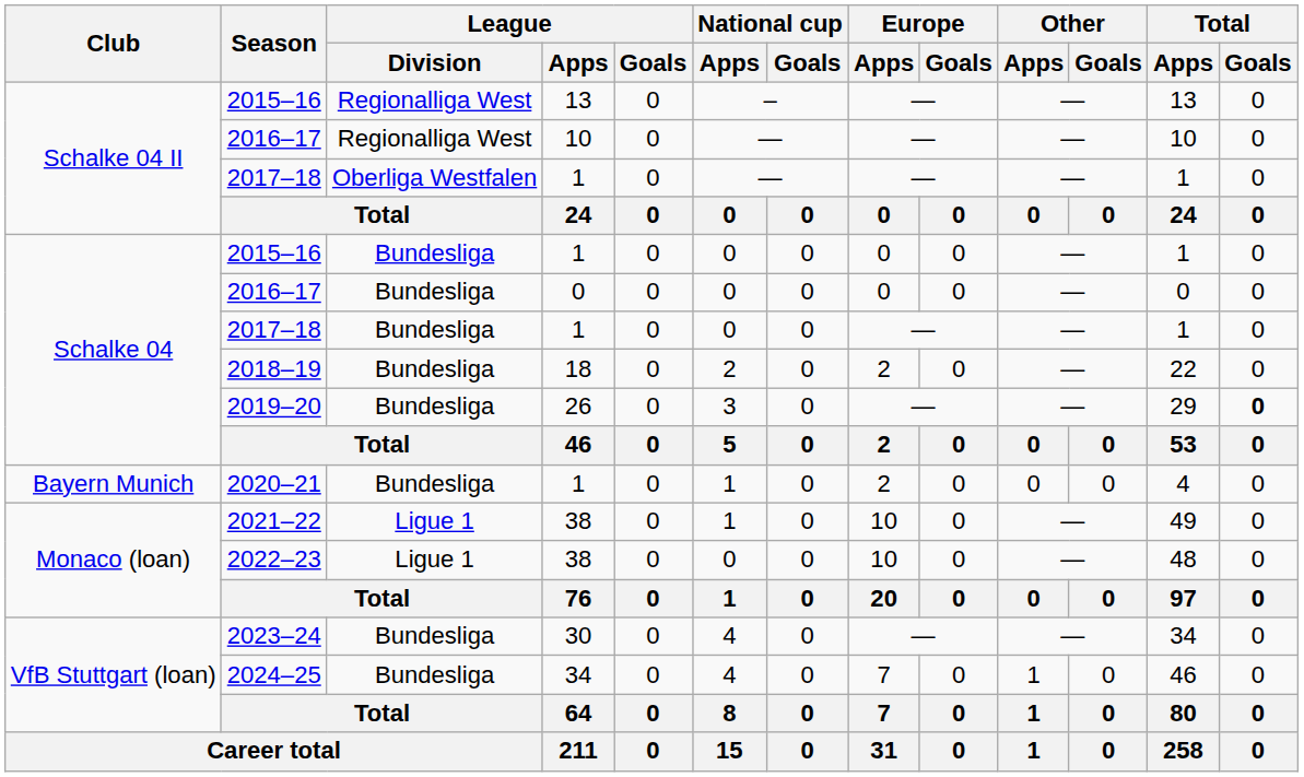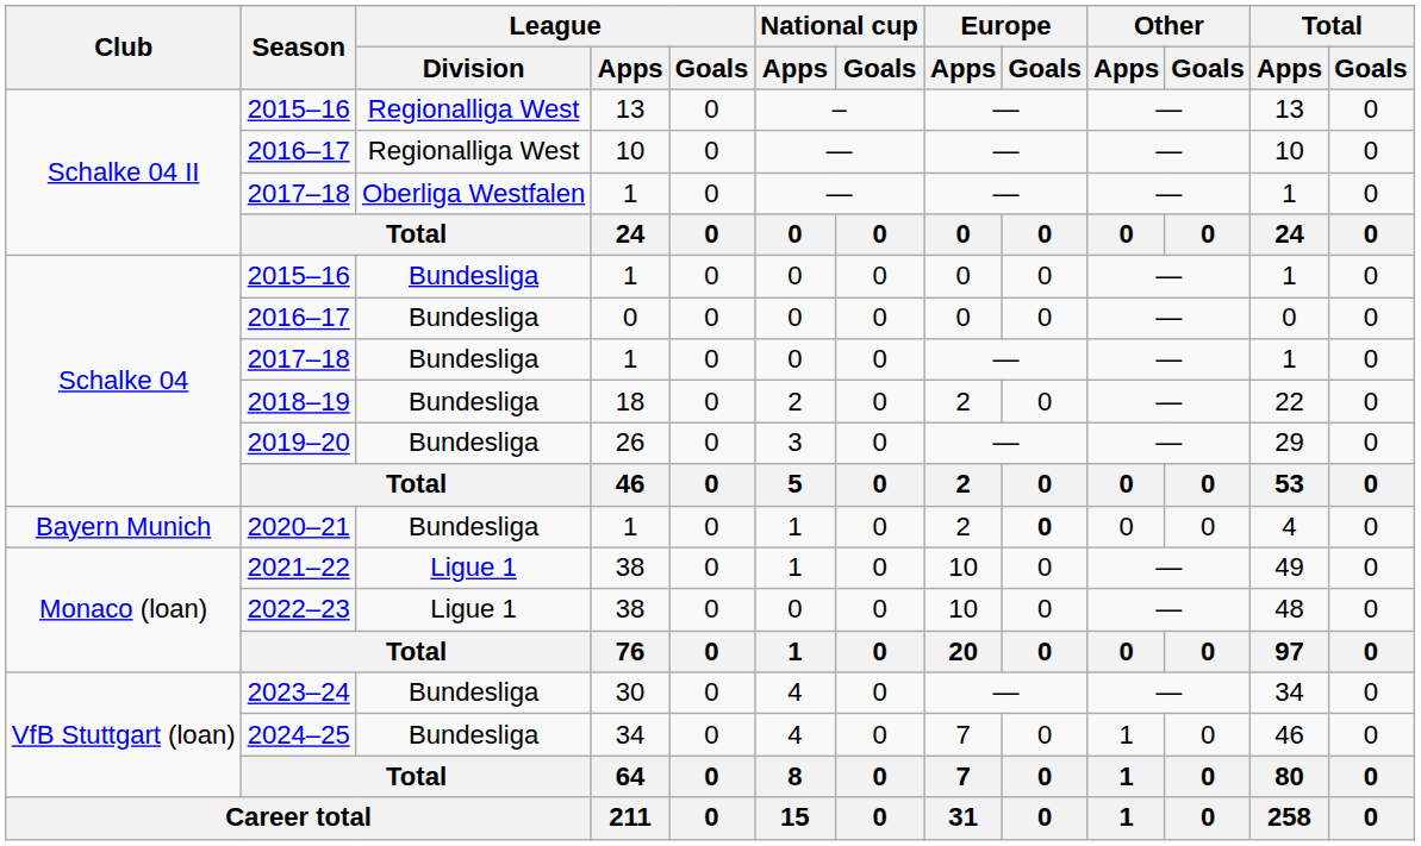2019–20 | Total / Goals: bold -> normal
2020–21 | Europe / Goals: normal -> bold
